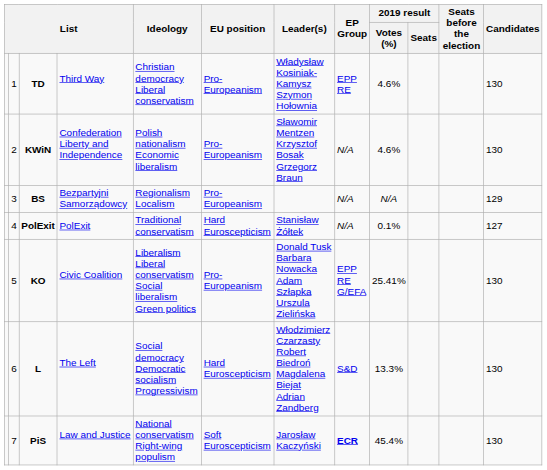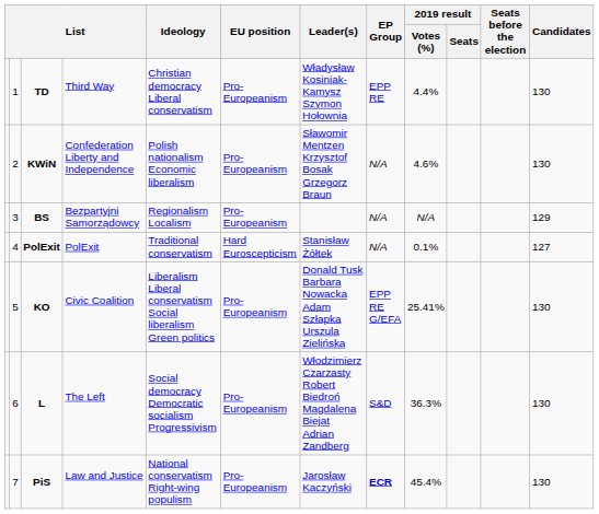TD | 2019 result / Votes (%): 4.6% -> 4.4%
L | EU position: Hard Euroscepticism -> Pro-Europeanism
L | 2019 result / Votes (%): 13.3% -> 36.3%
PiS | EU position: Soft Euroscepticism -> Pro-Europeanism
